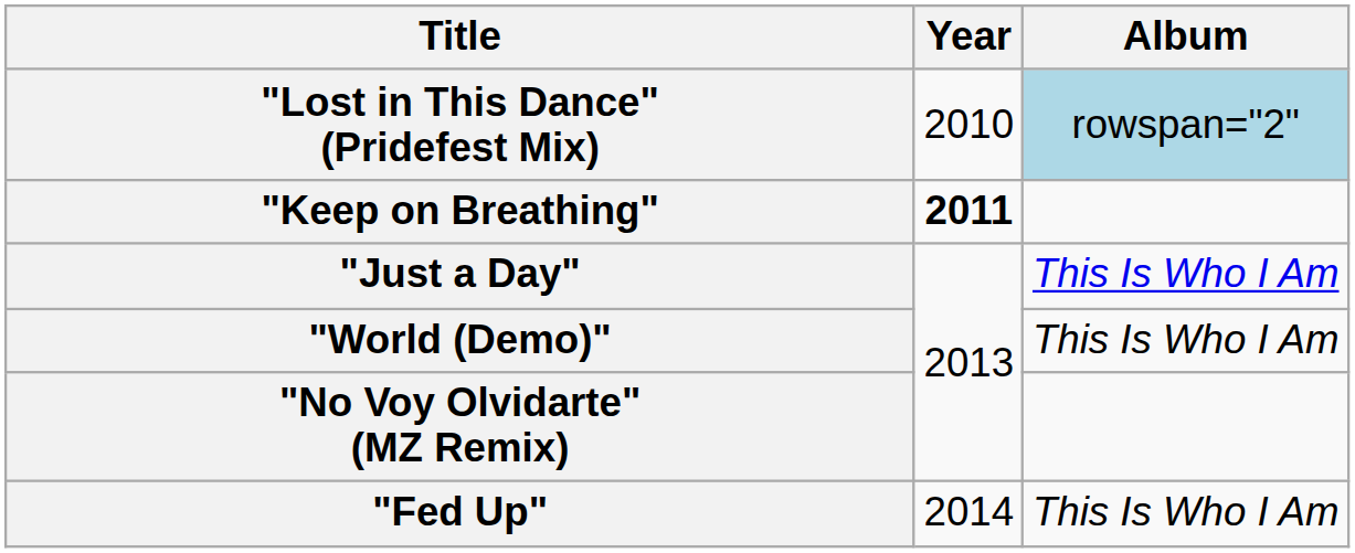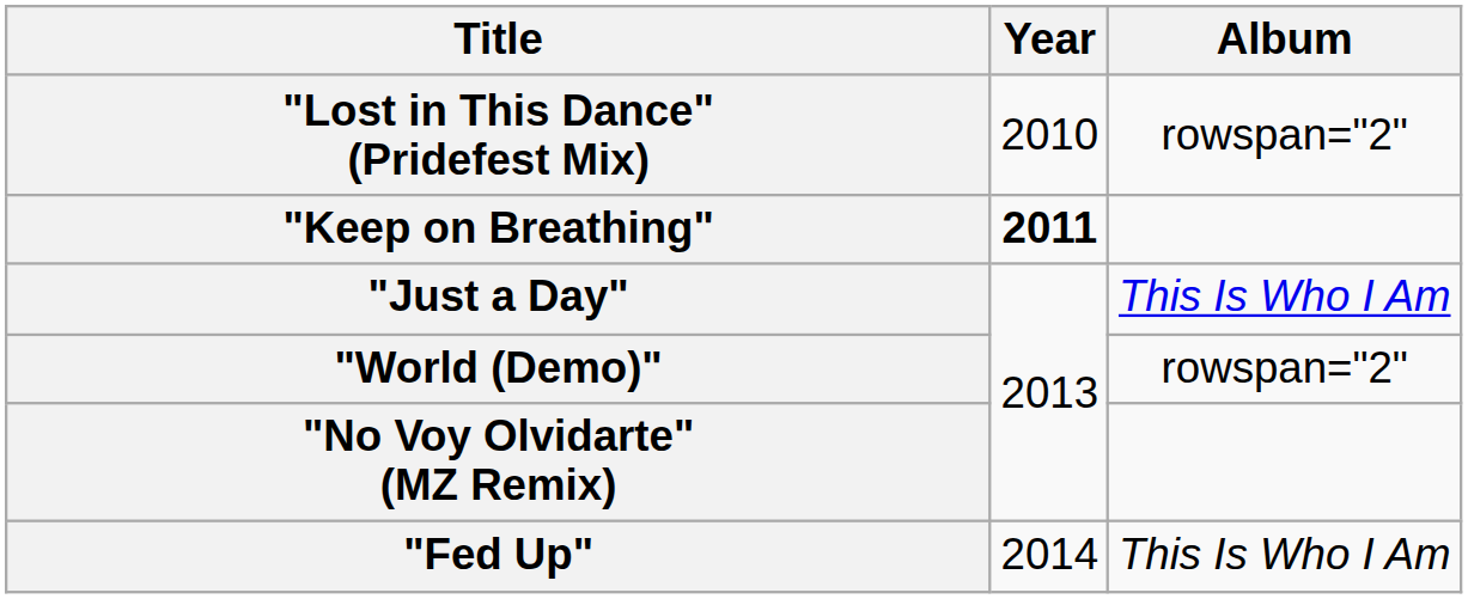"Lost in This Dance" (Pridefest Mix) | Album: lightblue background -> no background
"World (Demo)" | Album: This Is Who I Am -> rowspan="2"
